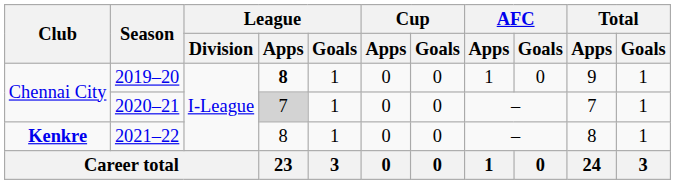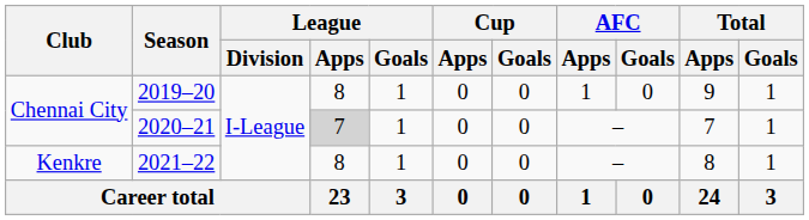2019–20 | League / Apps: bold -> normal
2021–22 | Club: bold -> normal
